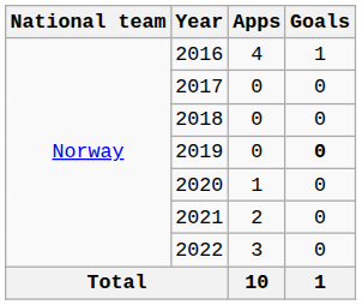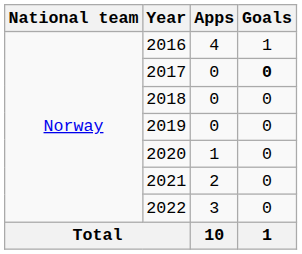2017 | Goals: normal -> bold
2019 | Goals: bold -> normal
